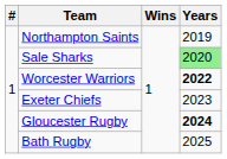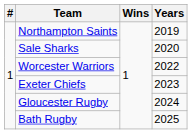Sale Sharks | Years: lightgreen background -> no background
Worcester Warriors | Years: bold -> normal
Gloucester Rugby | Years: bold -> normal
